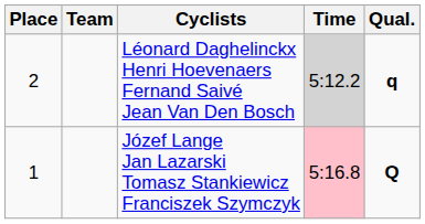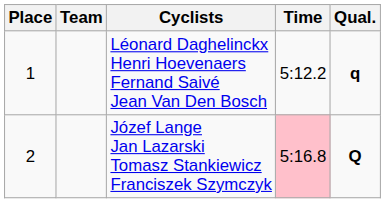row 2 | Place: 2 -> 1
row 2 | Time: lightgrey background -> no background
row 3 | Place: 1 -> 2
